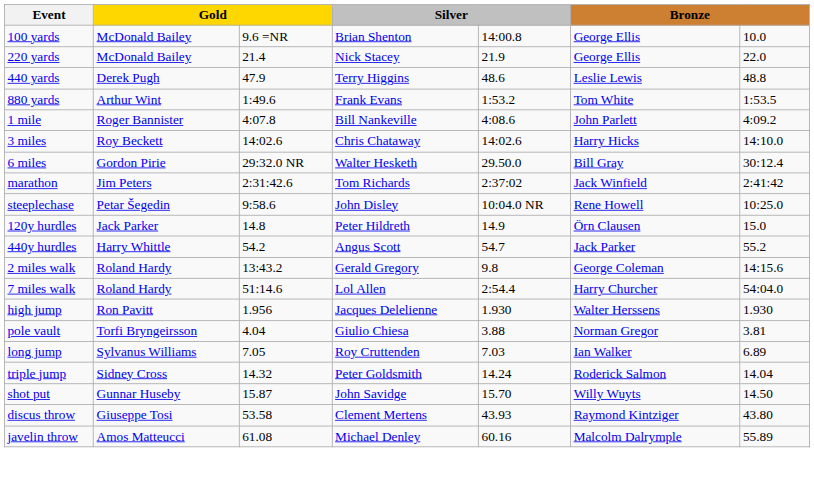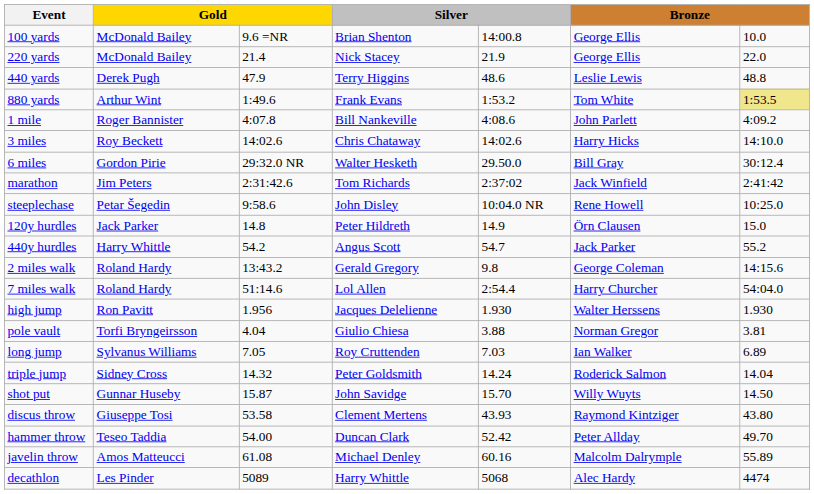880 yards | column 7: no background -> khaki background
+ row: hammer throw | Teseo Taddia | 54.00 | Duncan Clark | 52.42 | Peter Allday | 49.70
+ row: decathlon | Les Pinder | 5089 | Harry Whittle | 5068 | Alec Hardy | 4474
